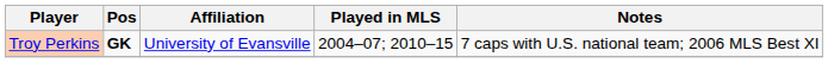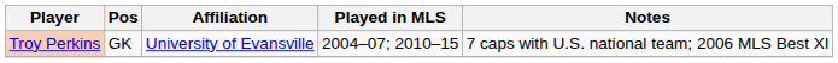Troy Perkins | Pos: bold -> normal
